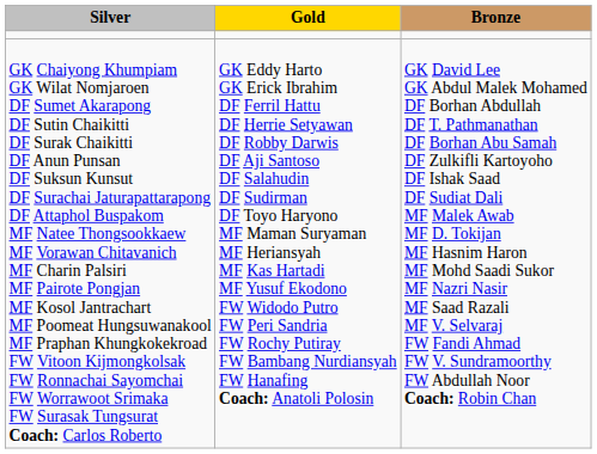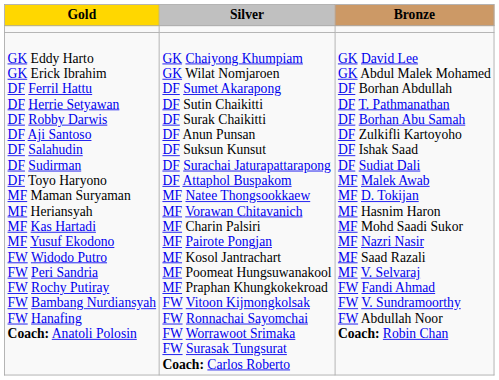columns swapped: Gold <-> Silver
